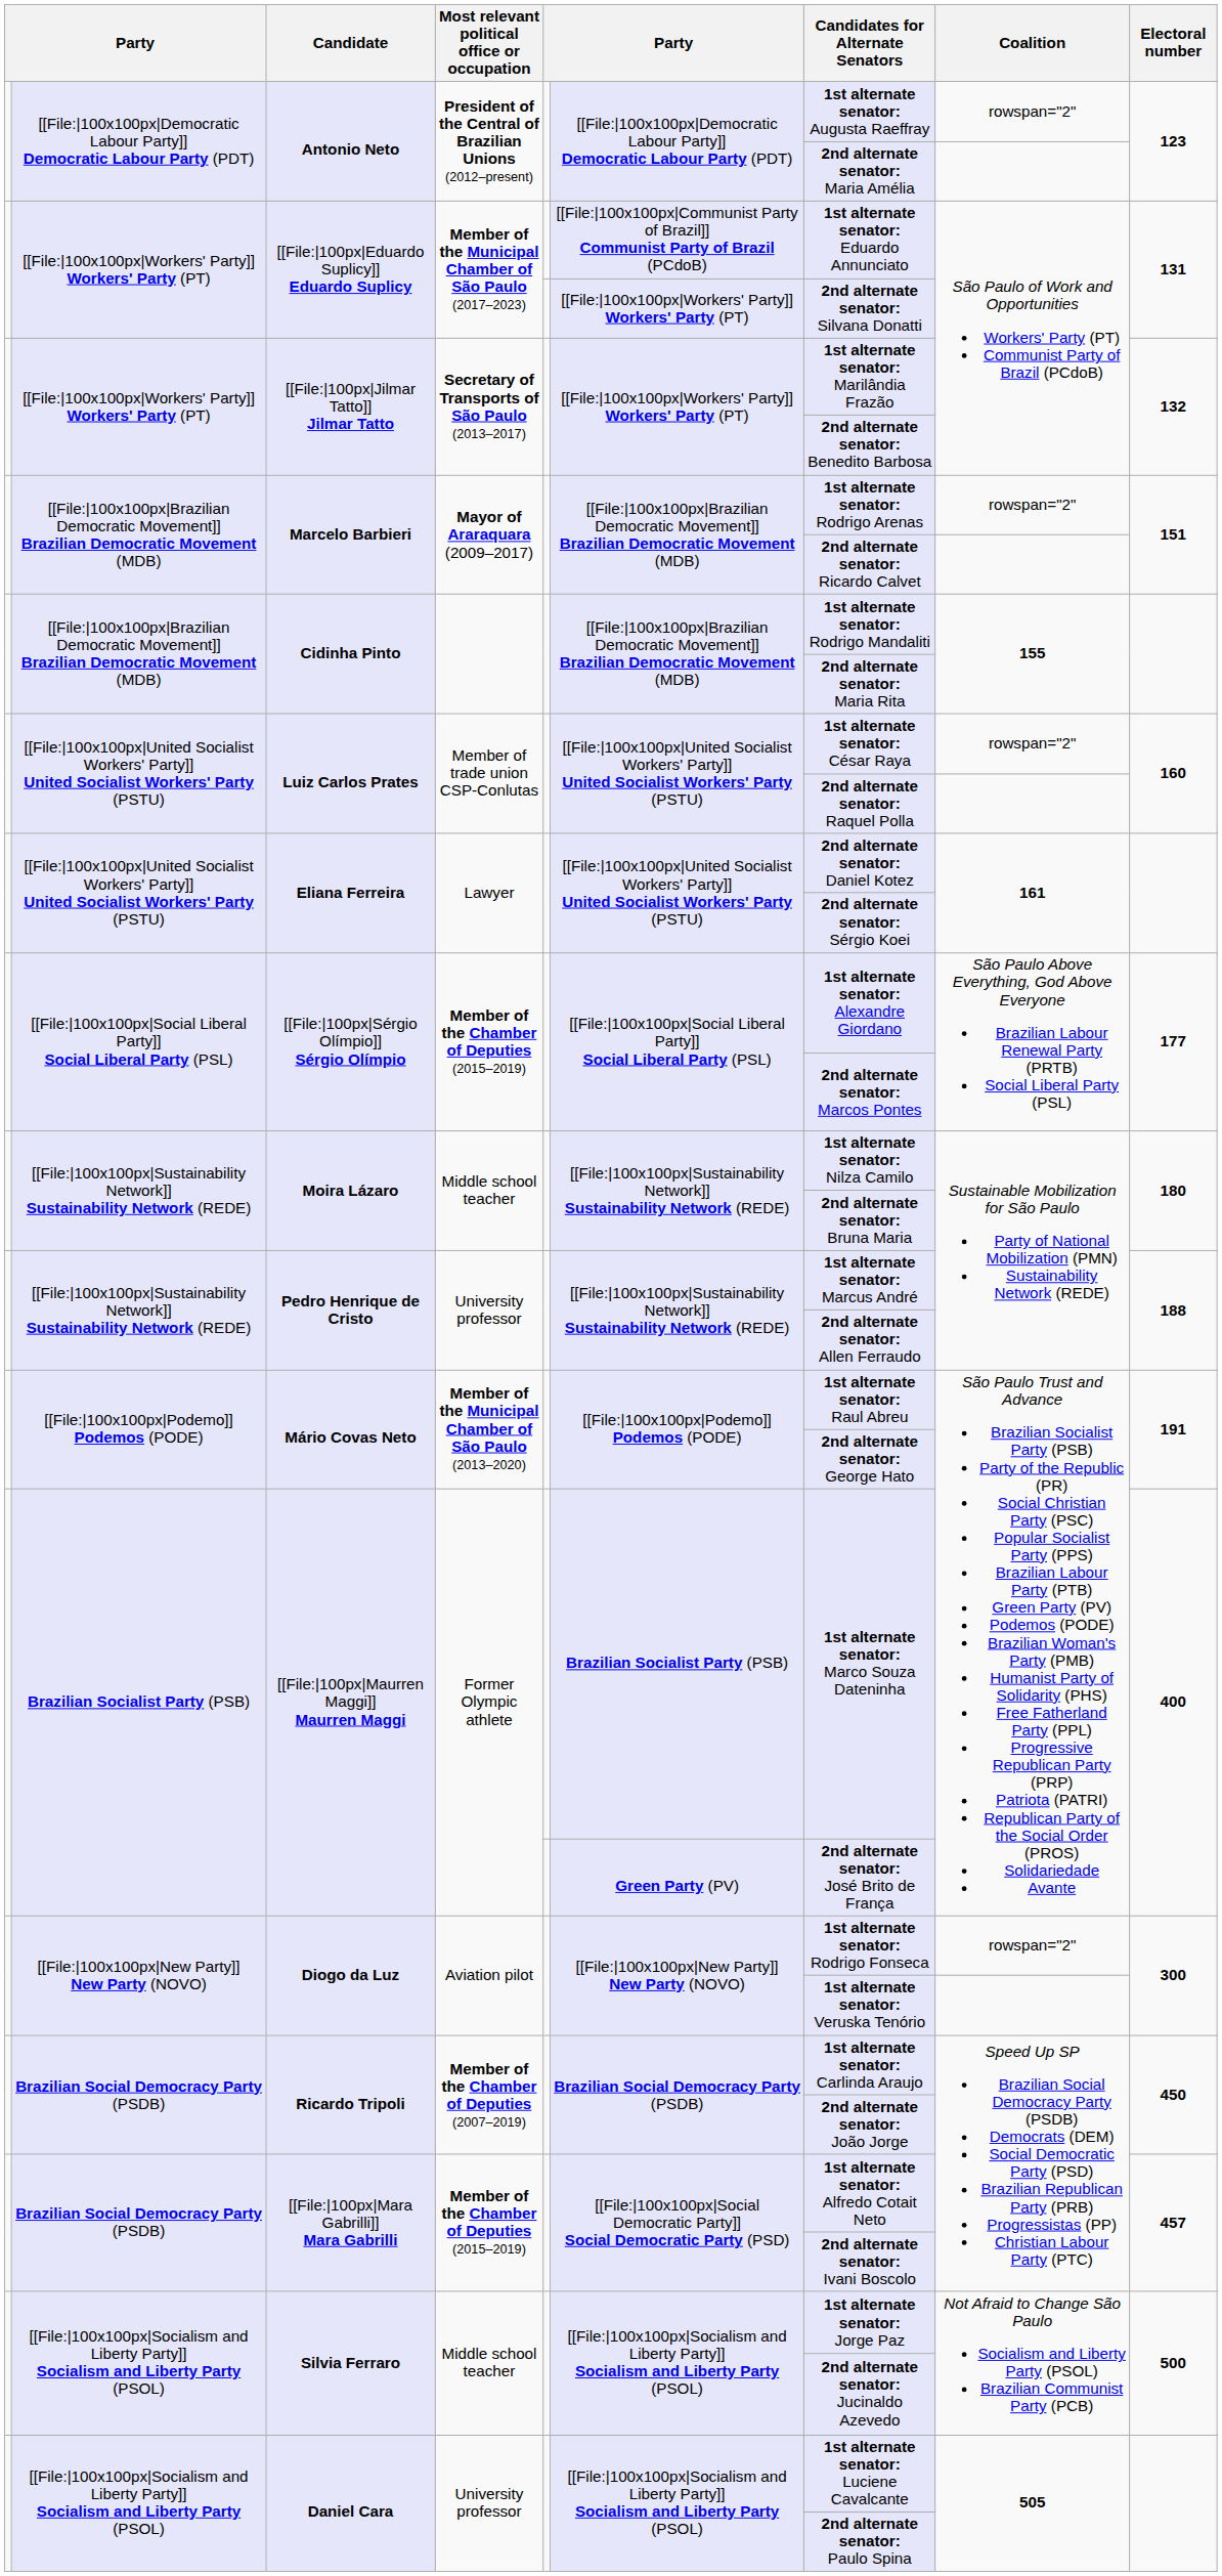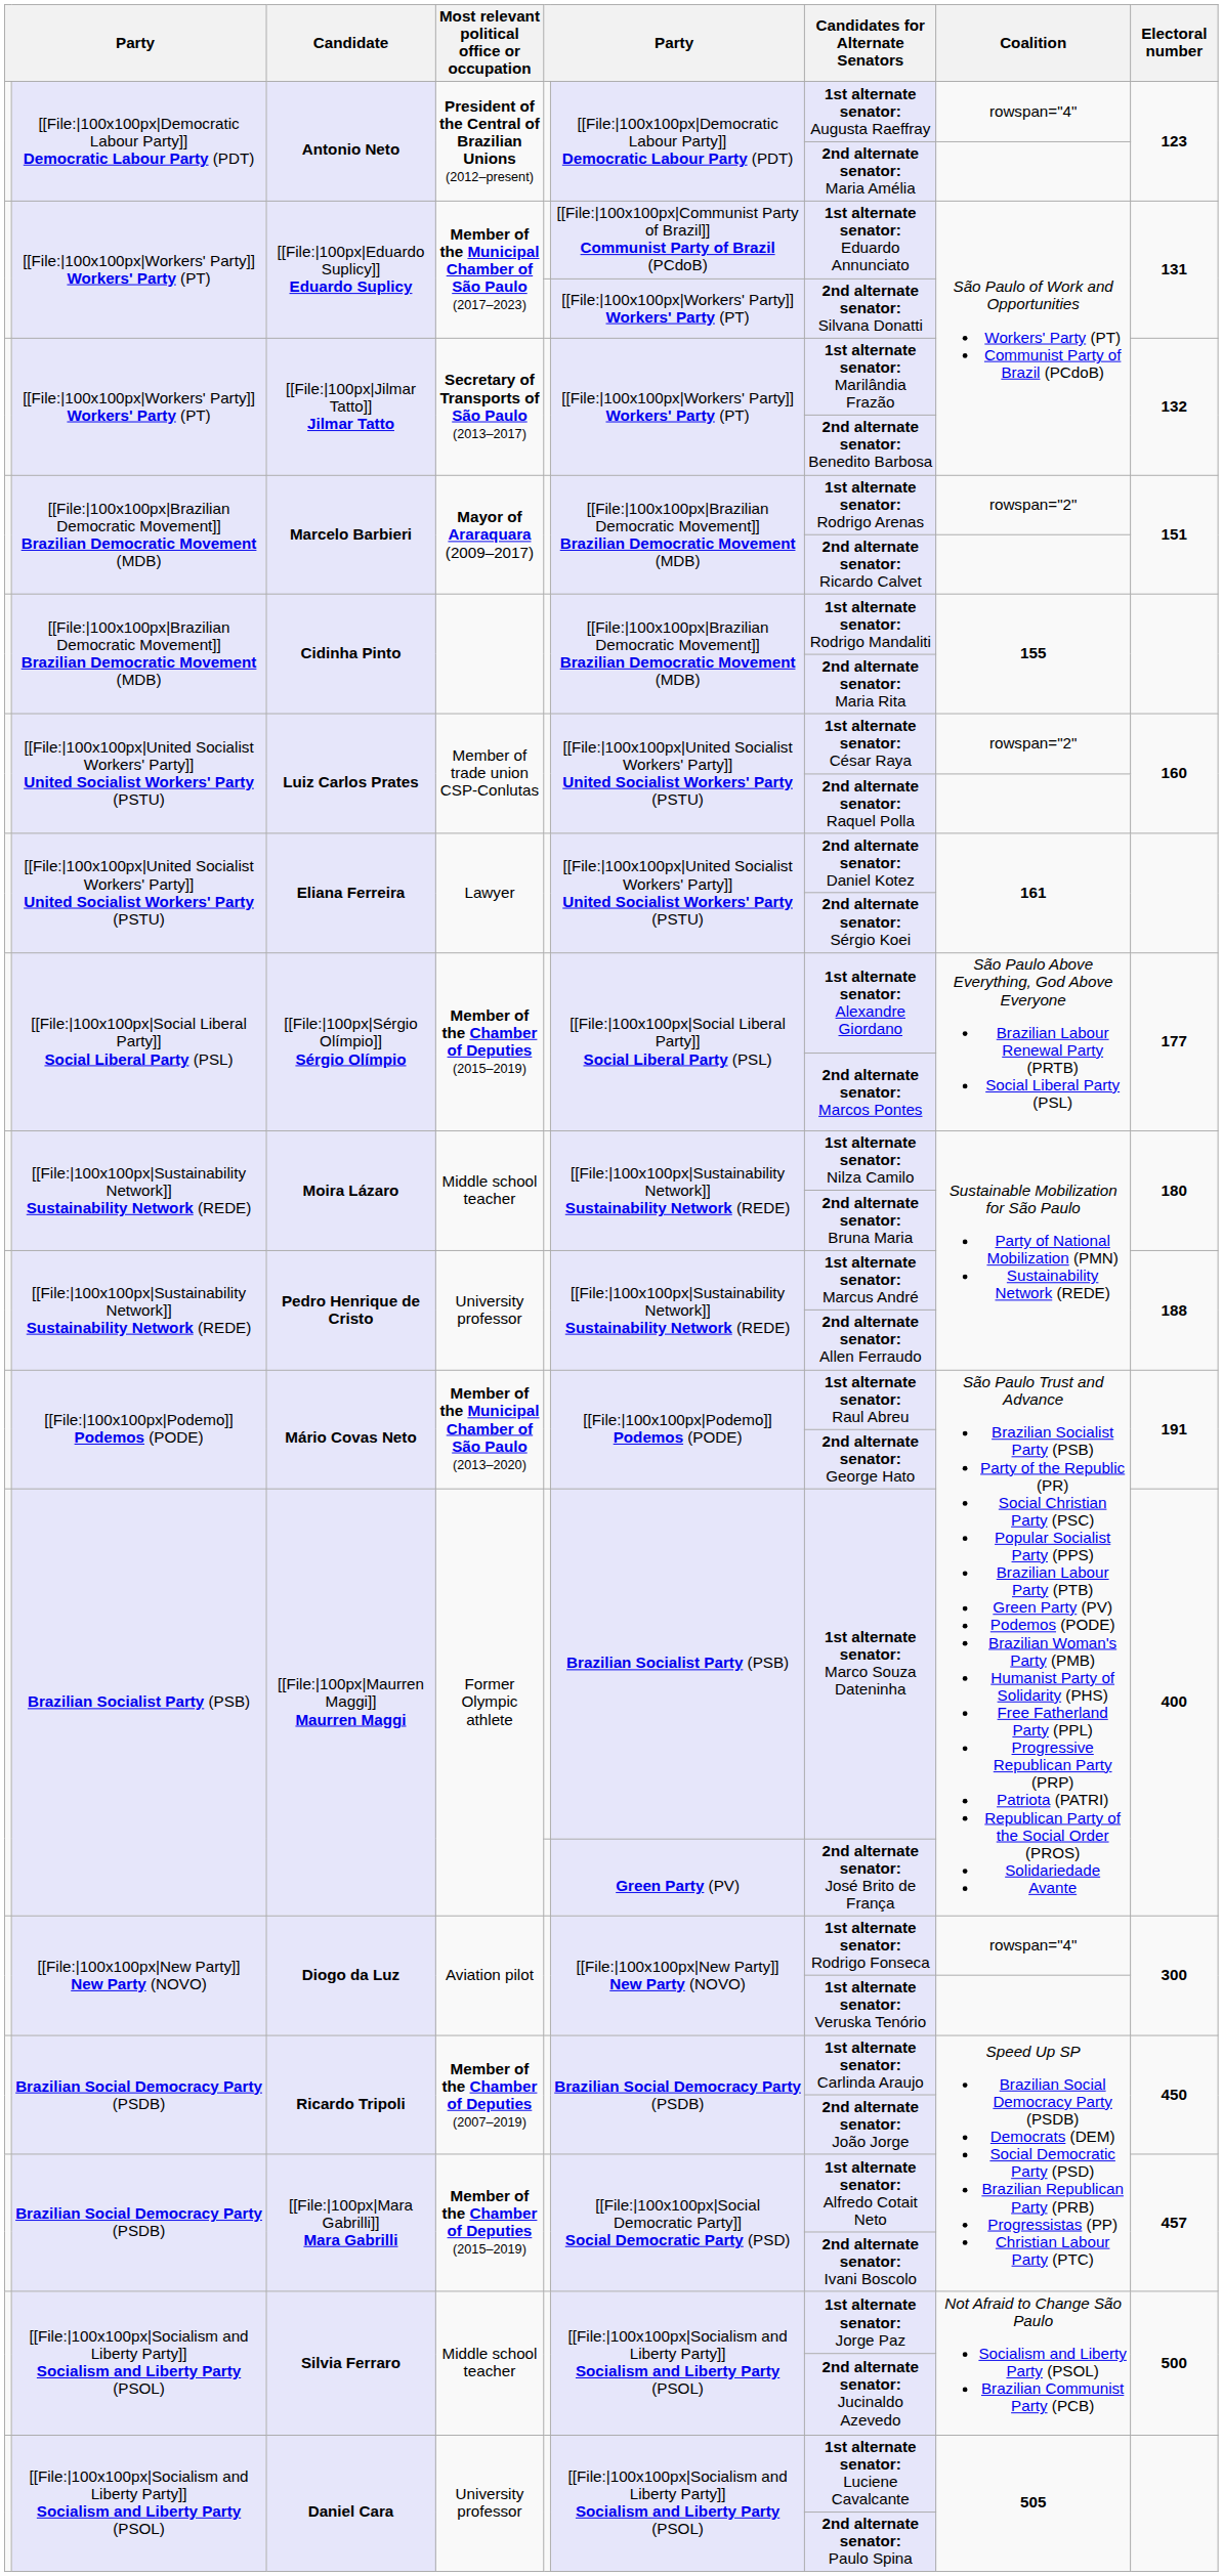row 2 | Coalition: rowspan="2" -> rowspan="4"
row 26 | Coalition: rowspan="2" -> rowspan="4"
